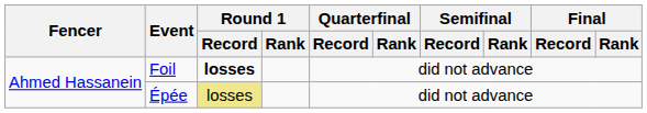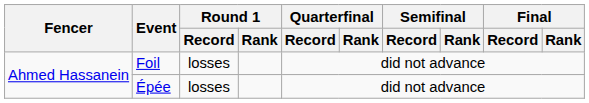Foil | Round 1 / Record: bold -> normal
Épée | Round 1 / Record: khaki background -> no background
